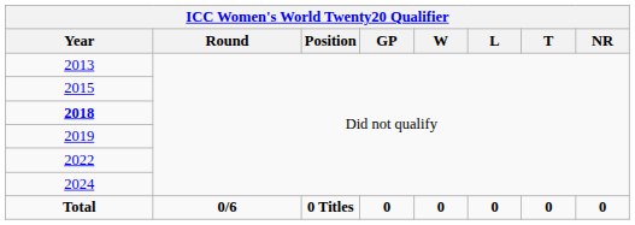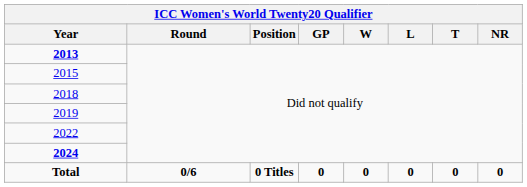2013 | Year: normal -> bold
2018 | Year: bold -> normal
2024 | Year: normal -> bold
